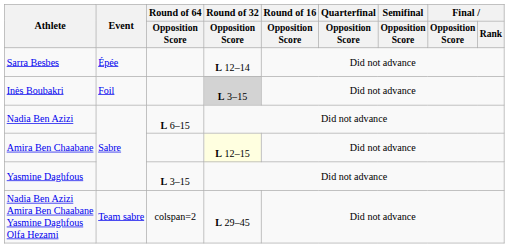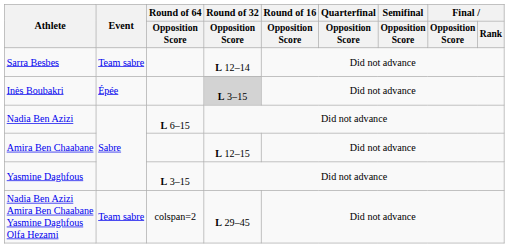Sarra Besbes | Event: Épée -> Team sabre
Inès Boubakri | Event: Foil -> Épée
Amira Ben Chaabane | Round of 32 / Opposition Score: lightyellow background -> no background
